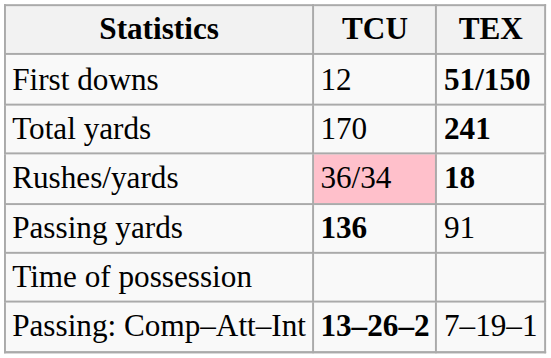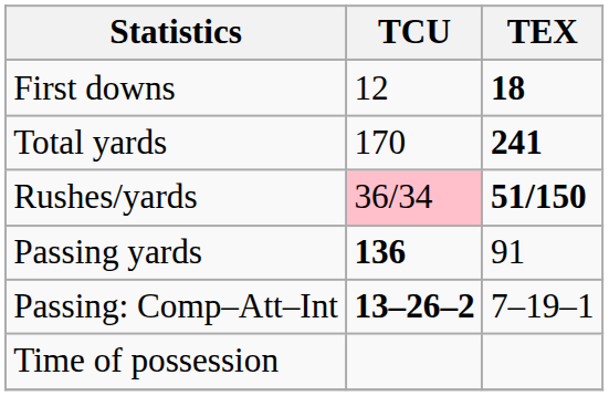First downs | TEX: 51/150 -> 18
Rushes/yards | TEX: 18 -> 51/150
rows swapped: Passing: Comp–Att–Int <-> Time of possession
